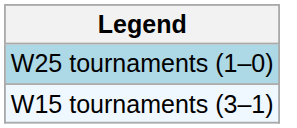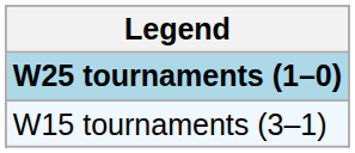row 2 | column 1: normal -> bold
